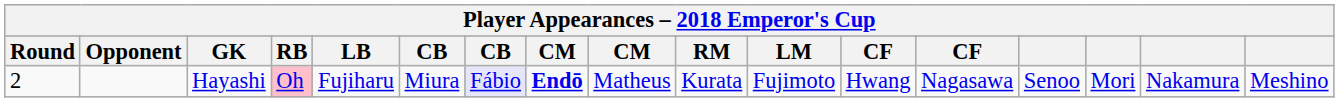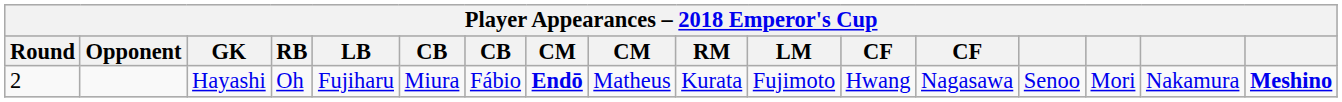Hayashi | RB: pink background -> no background
Hayashi | column 7: lavender background -> no background
Hayashi | column 17: normal -> bold
